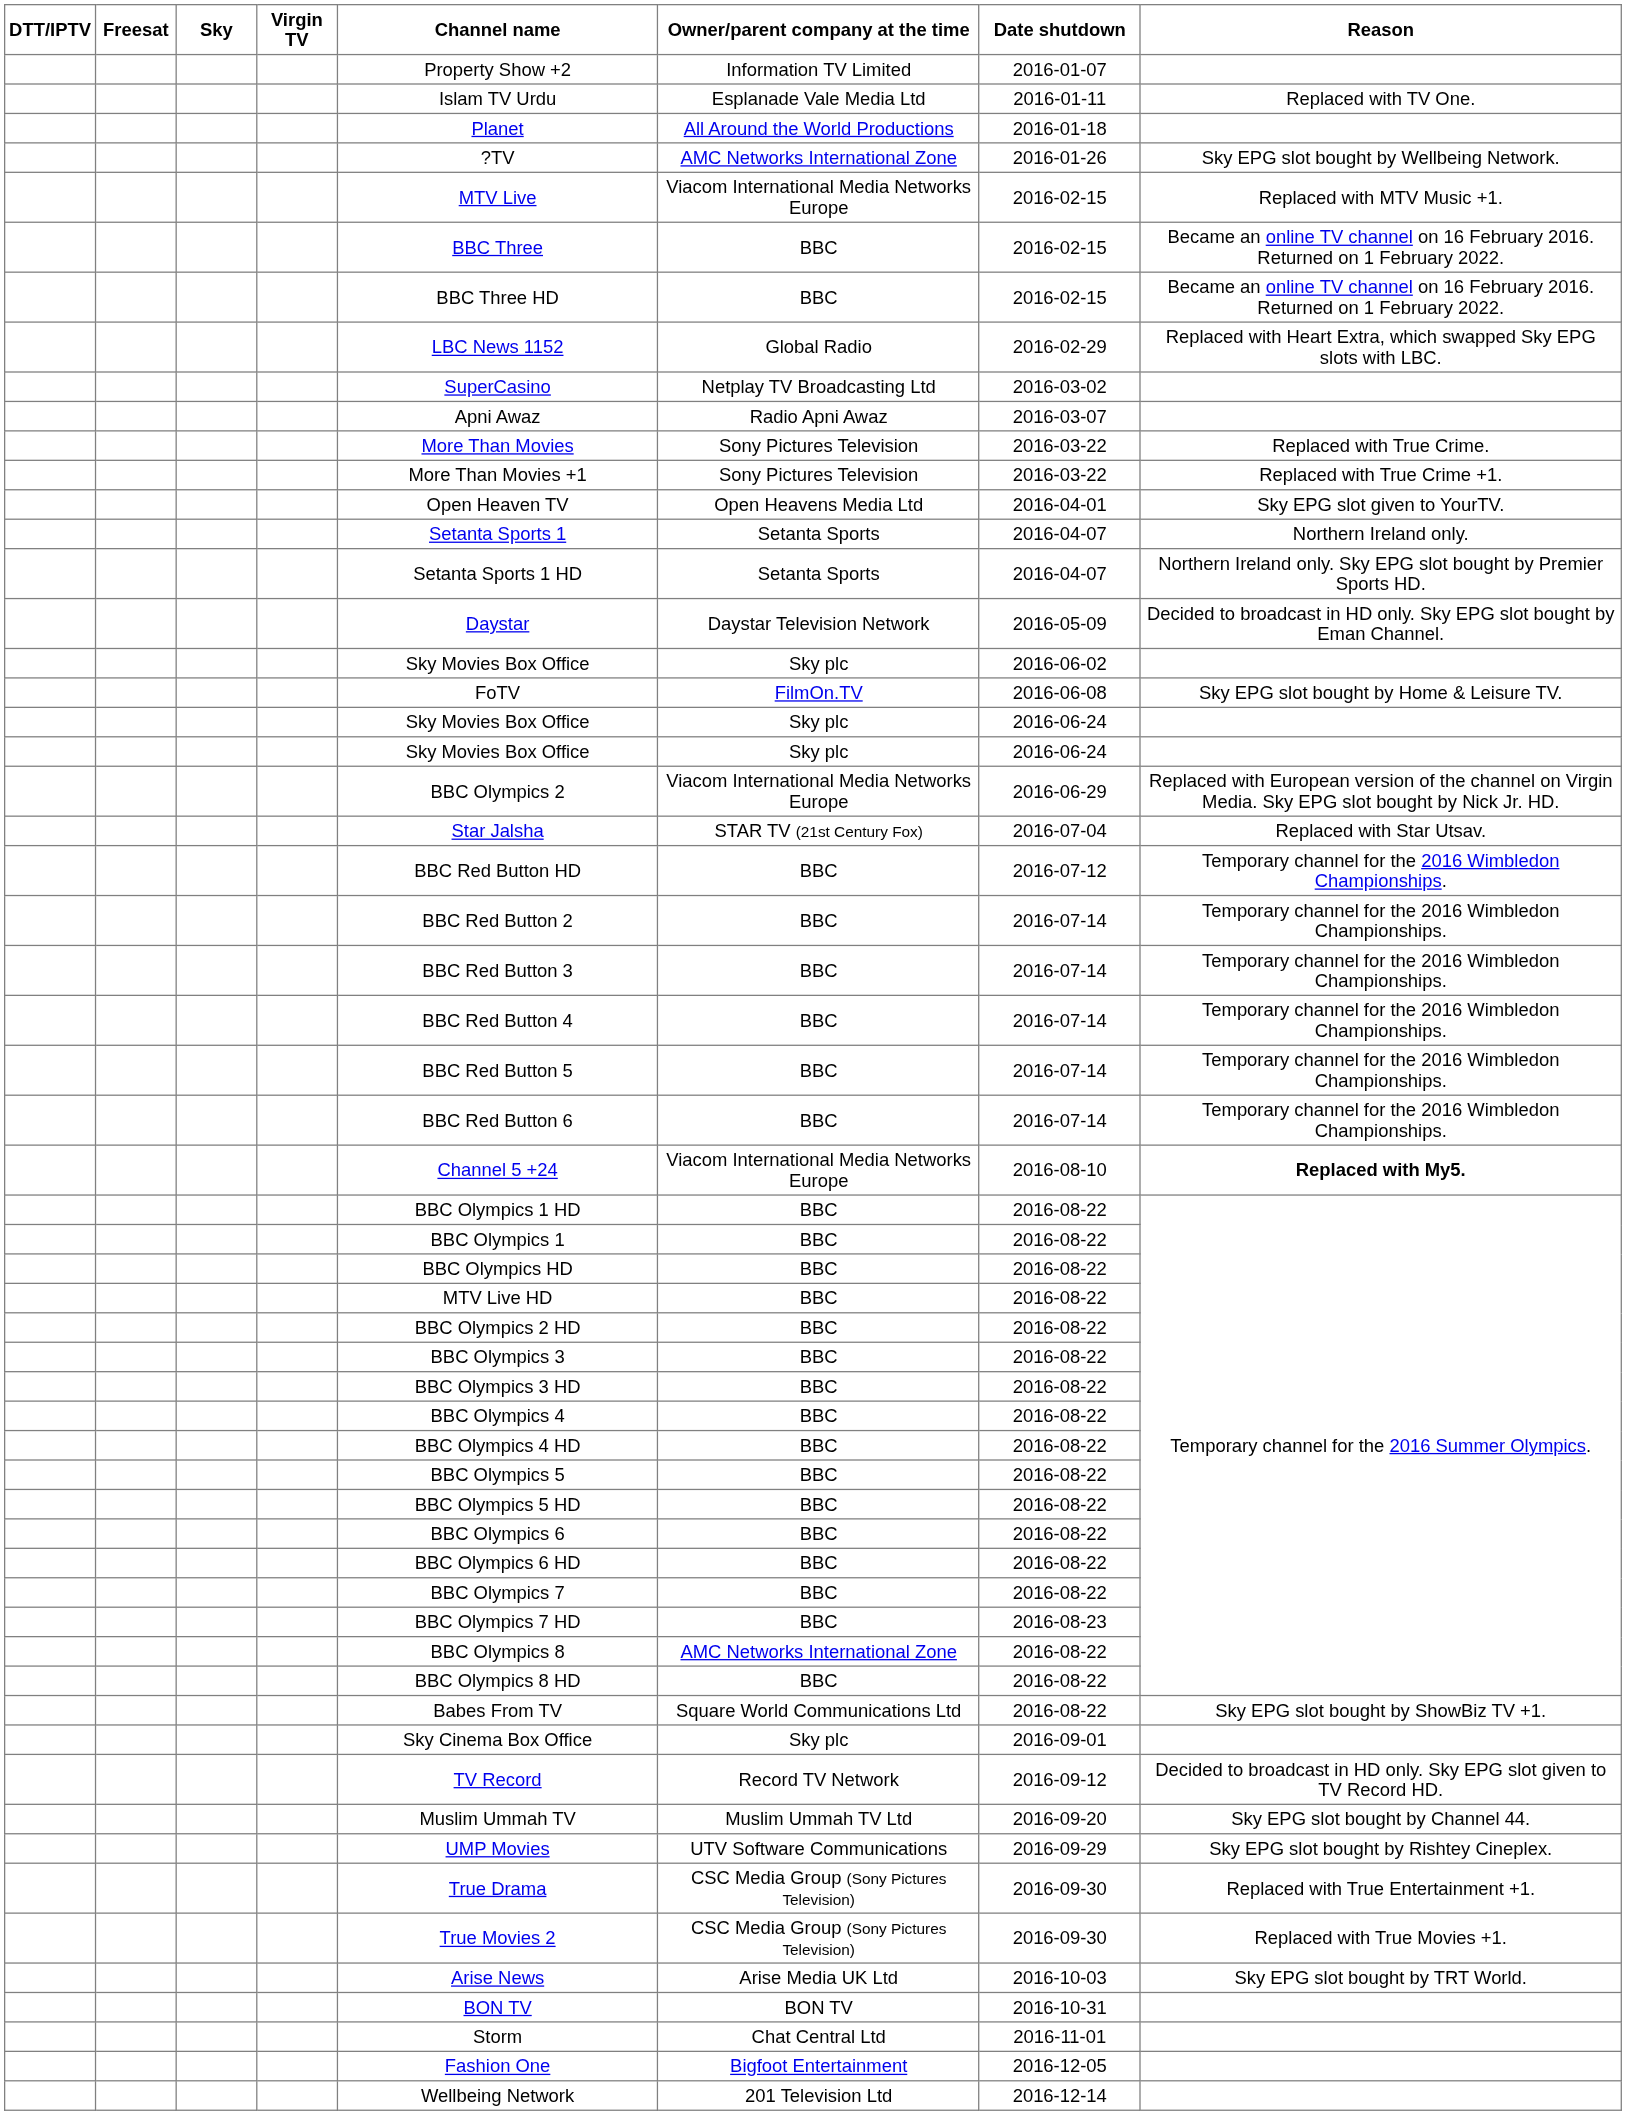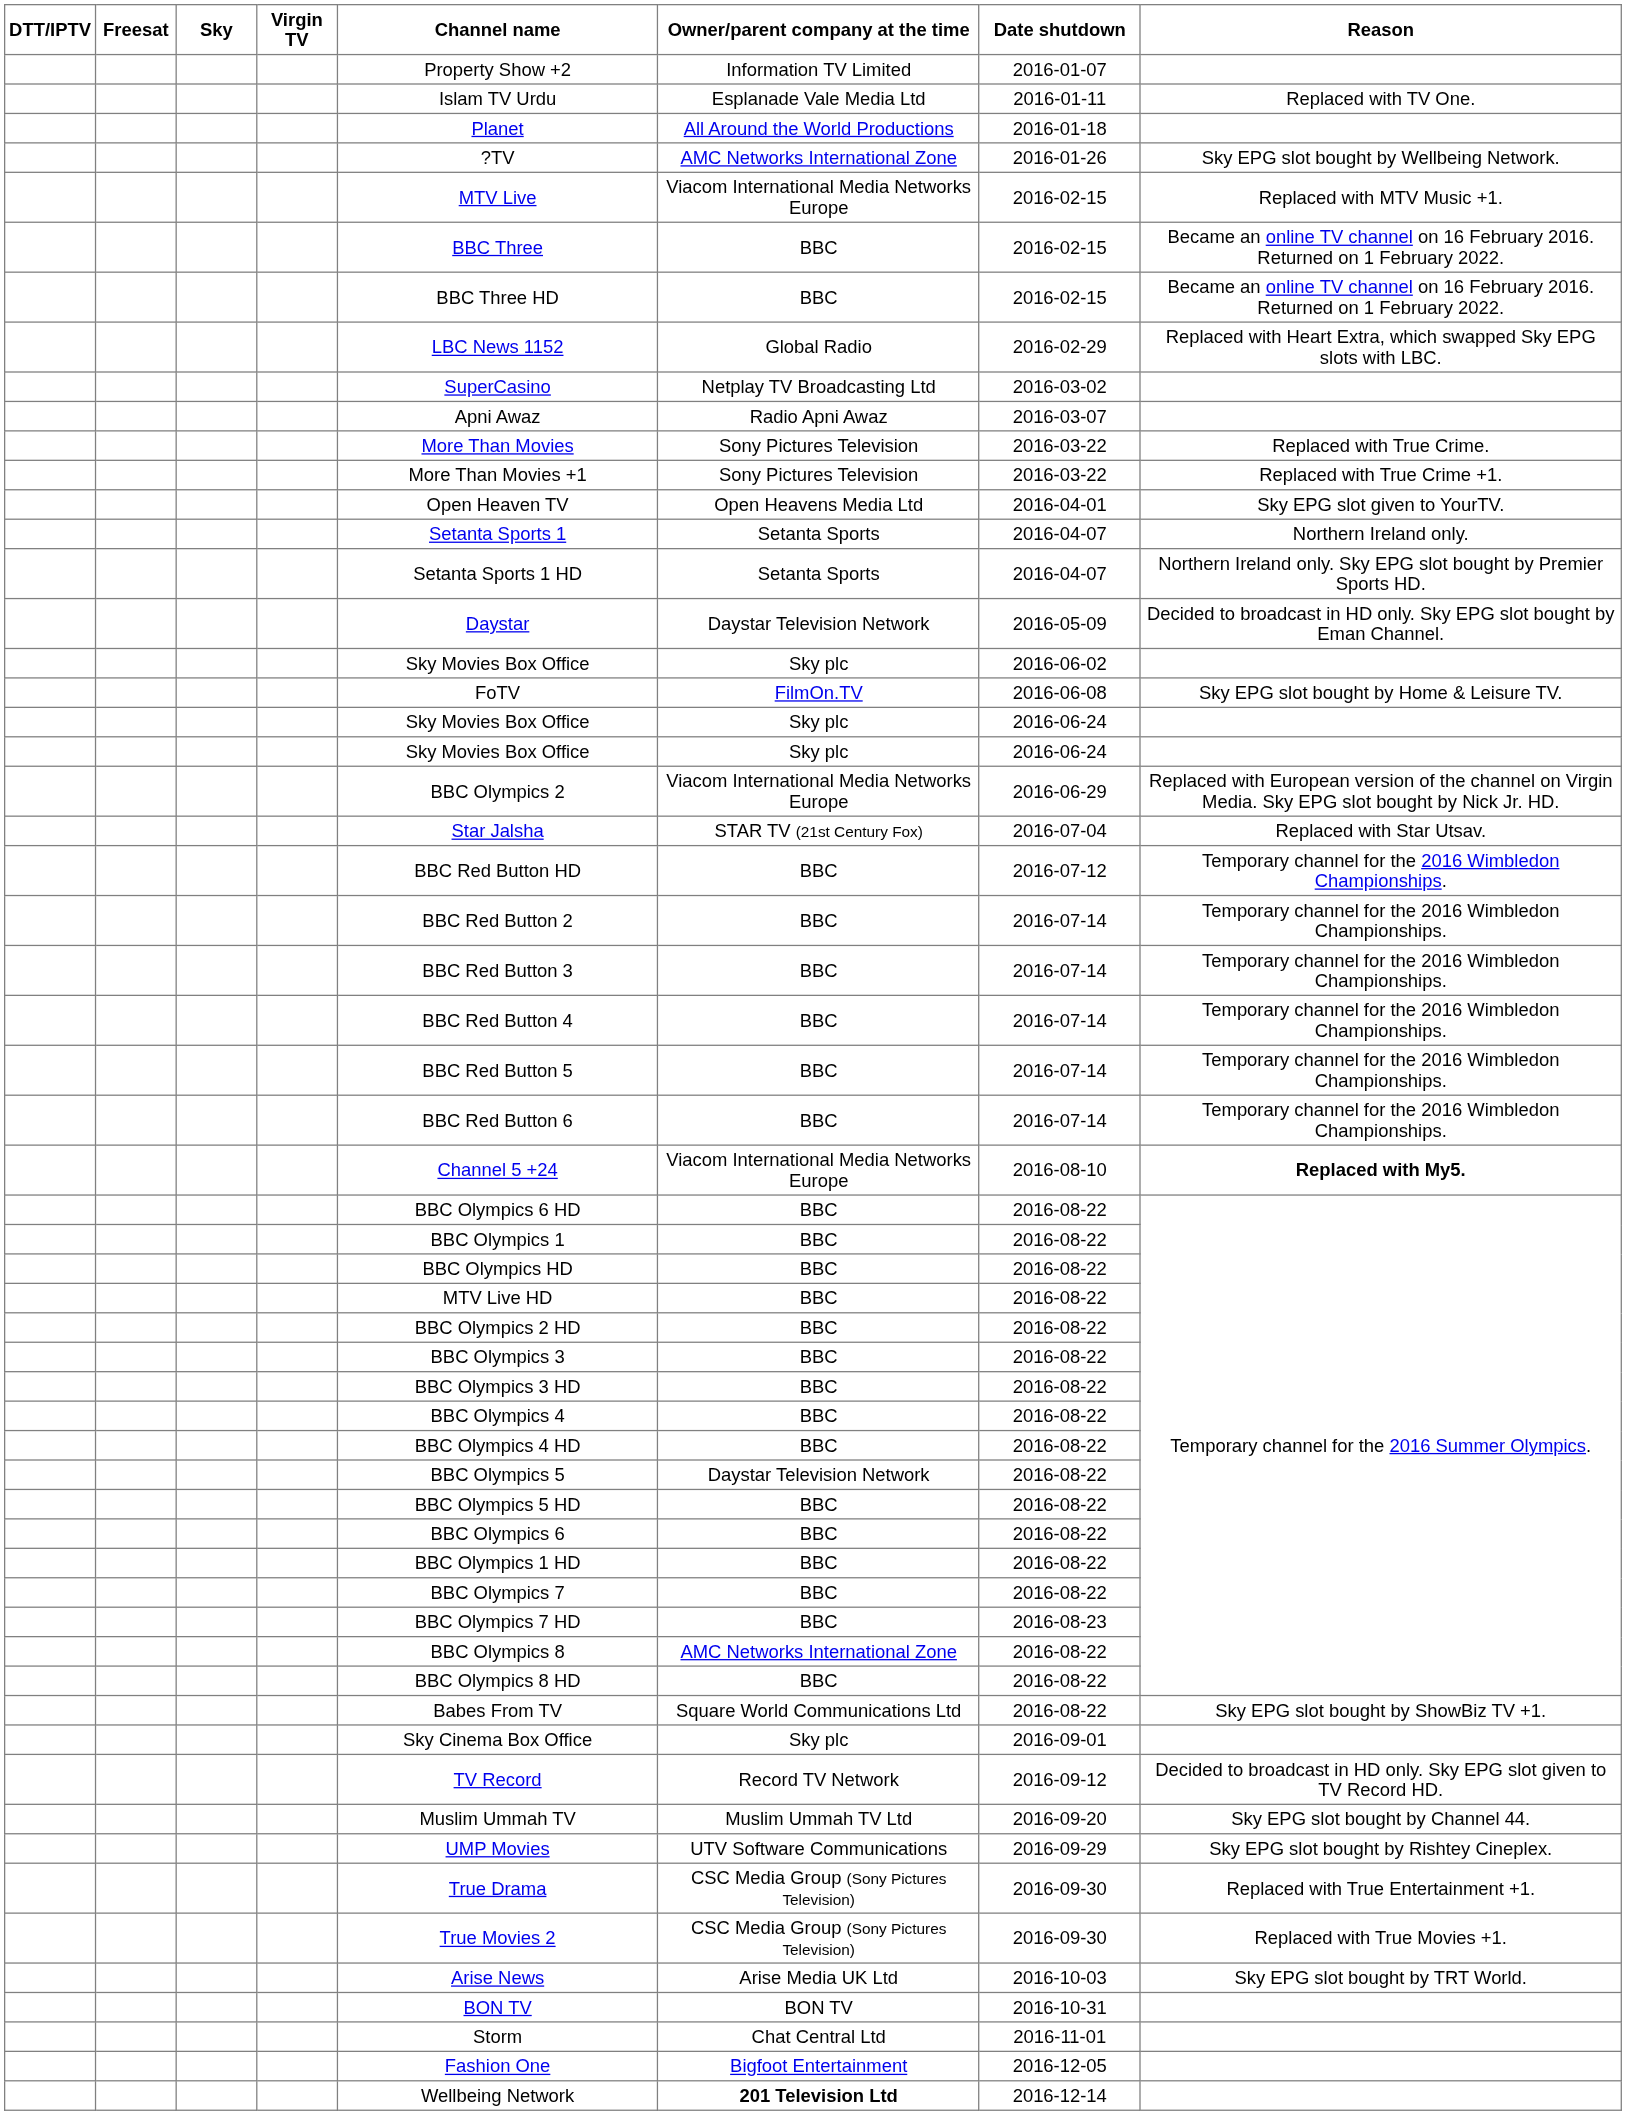row 31 | Channel name: BBC Olympics 1 HD -> BBC Olympics 6 HD
row 40 | Owner/parent company at the time: BBC -> Daystar Television Network
row 43 | Channel name: BBC Olympics 6 HD -> BBC Olympics 1 HD
row 59 | Owner/parent company at the time: normal -> bold
